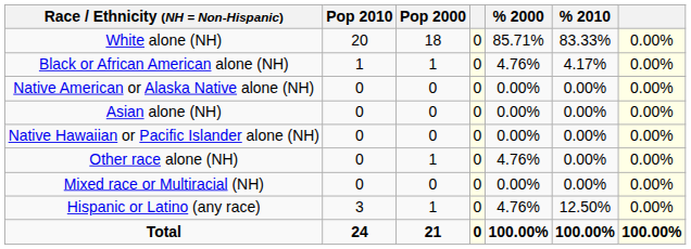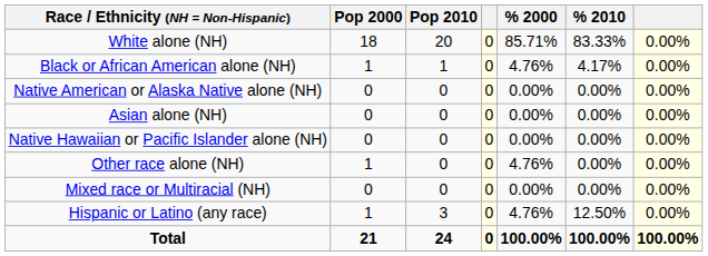columns swapped: Pop 2000 <-> Pop 2010
